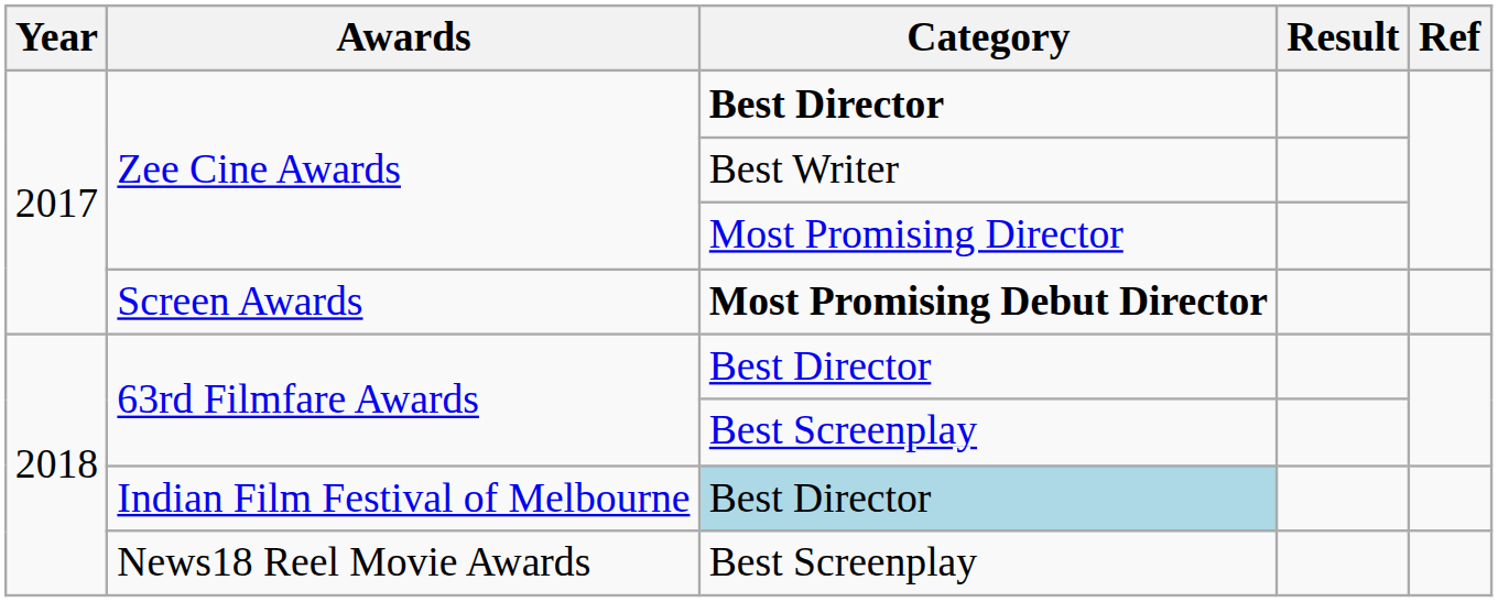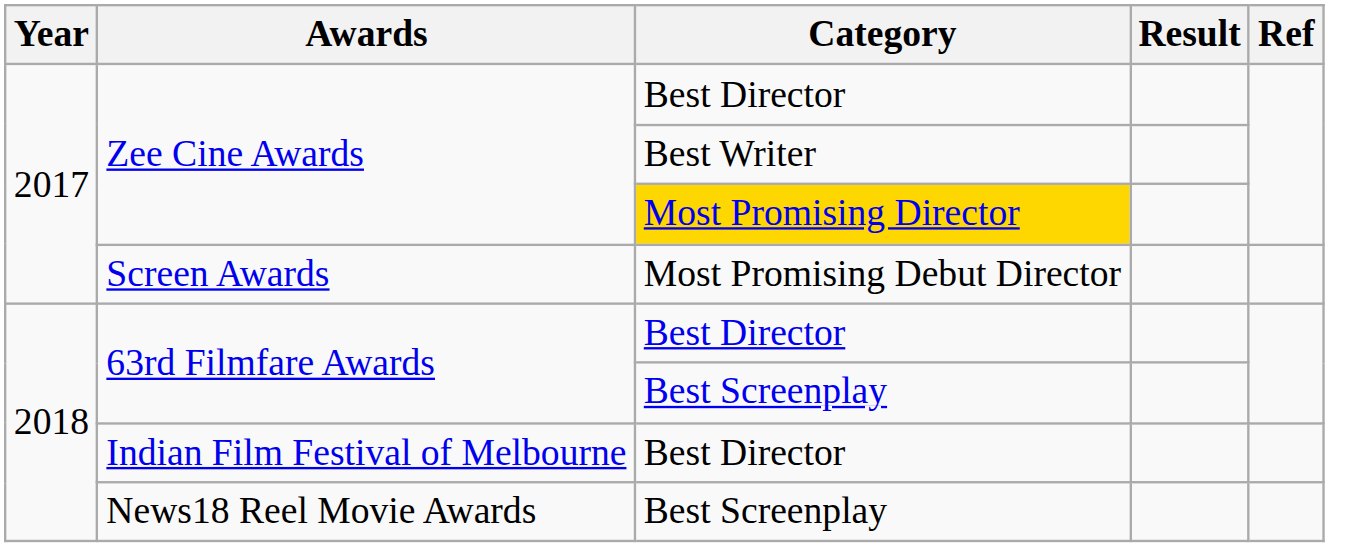Zee Cine Awards / Best Director | Category: bold -> normal
Zee Cine Awards / Most Promising Director | Category: no background -> gold background
Screen Awards | Category: bold -> normal
Indian Film Festival of Melbourne | Category: lightblue background -> no background
